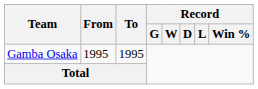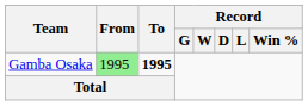Gamba Osaka | From: no background -> lightgreen background
Gamba Osaka | To: normal -> bold
